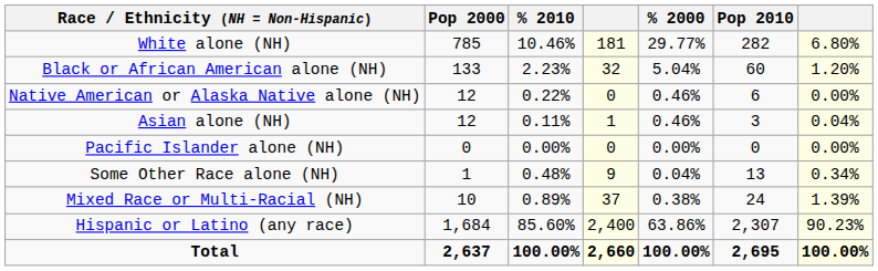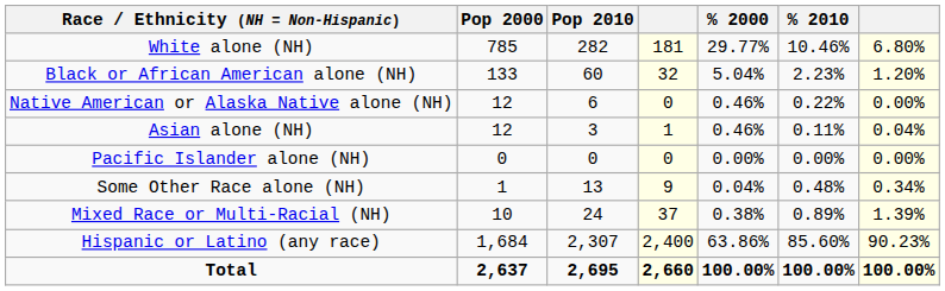columns swapped: Pop 2010 <-> % 2010
